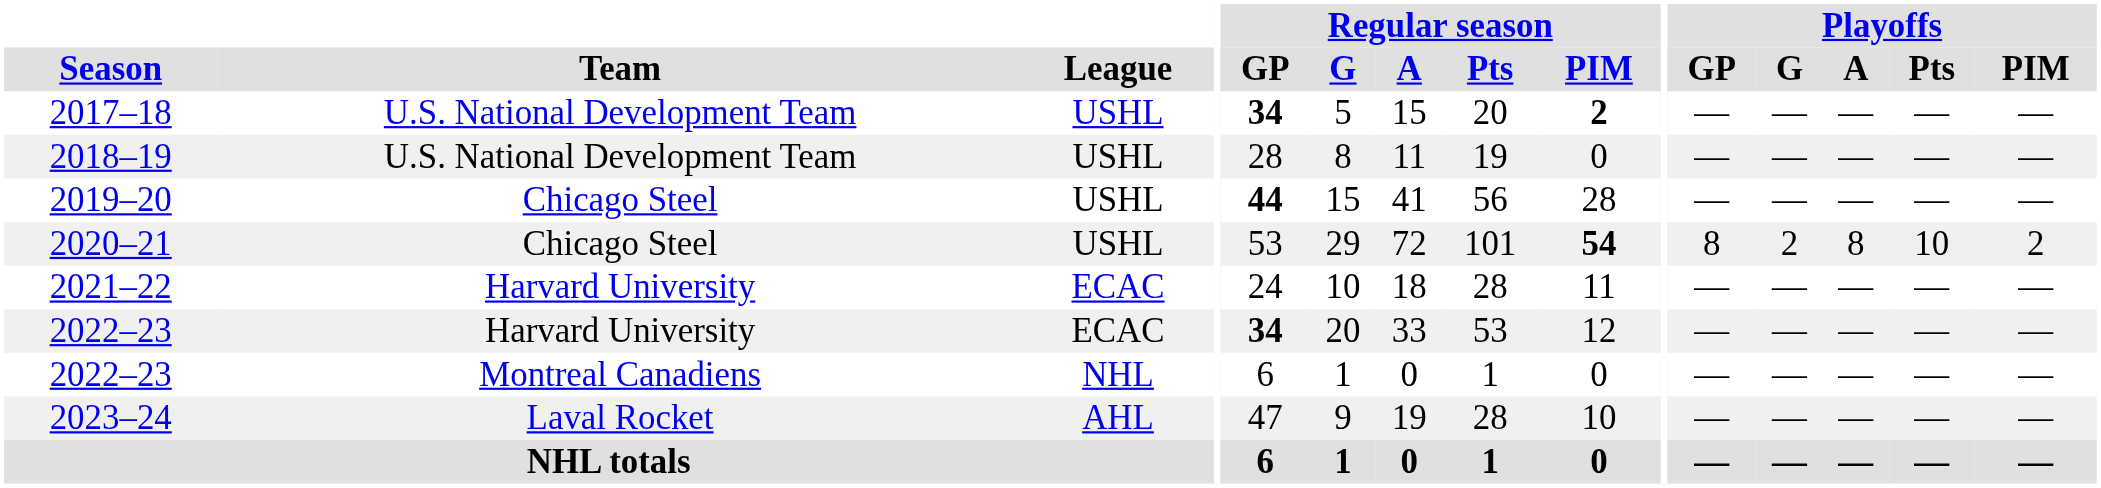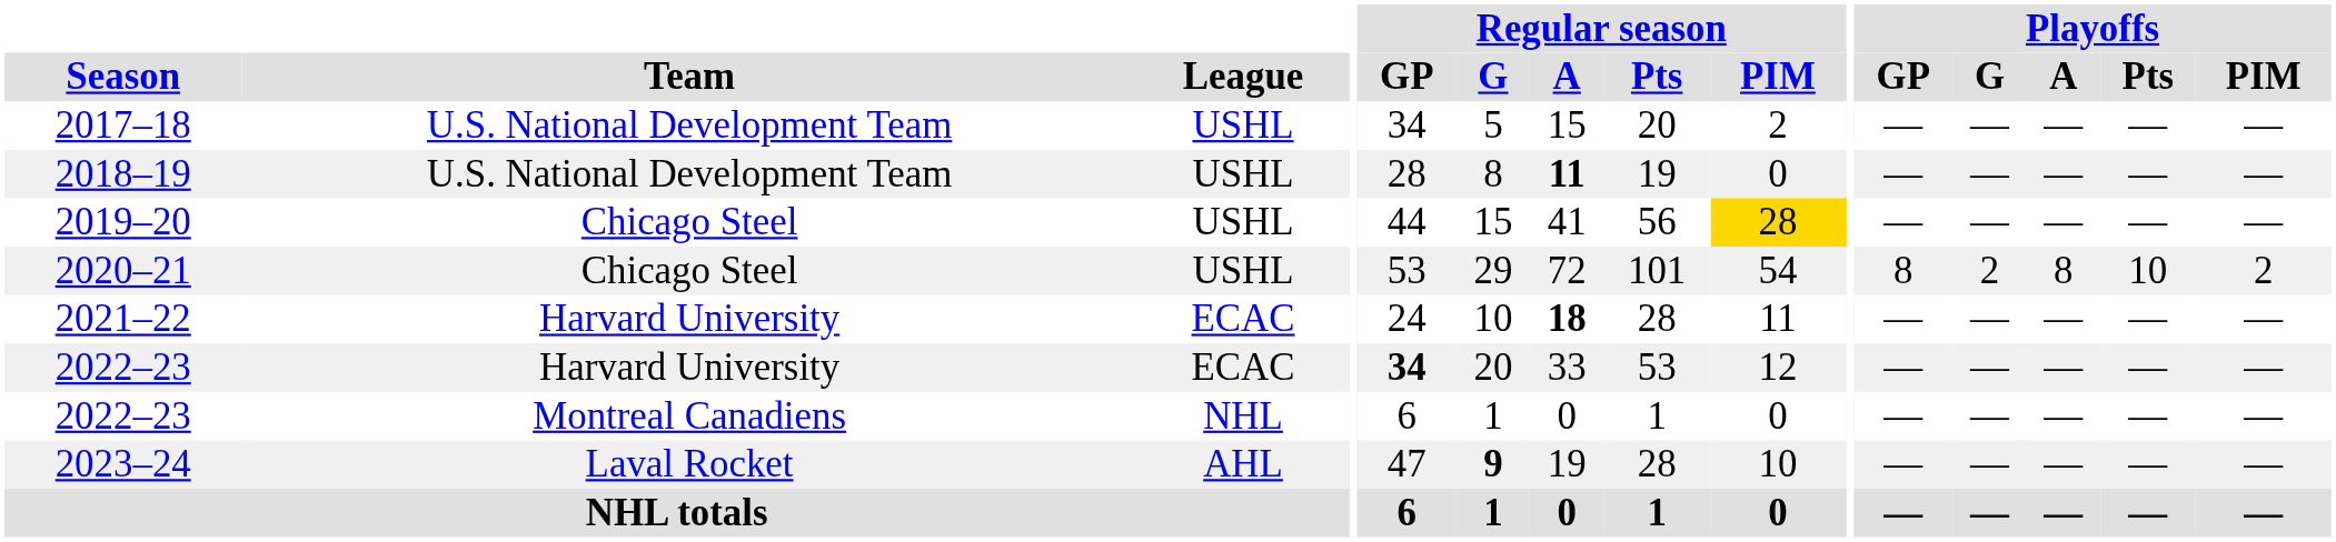2017–18 | Regular season / GP: bold -> normal
2017–18 | Regular season / PIM: bold -> normal
2018–19 | Regular season / A: normal -> bold
2019–20 | Regular season / GP: bold -> normal
2019–20 | Regular season / PIM: no background -> gold background
2020–21 | Regular season / PIM: bold -> normal
2021–22 | Regular season / A: normal -> bold
2023–24 | Regular season / G: normal -> bold
